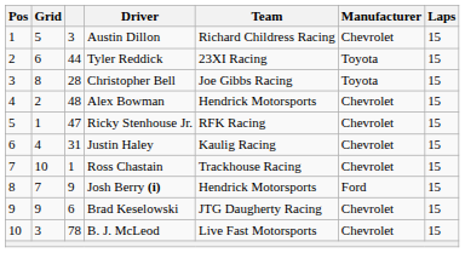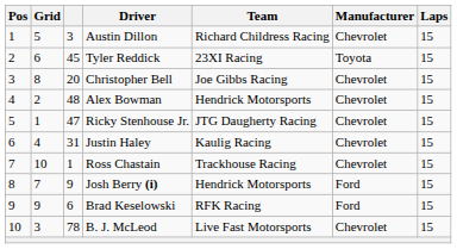Tyler Reddick | column 3: 44 -> 45
Christopher Bell | column 3: 28 -> 20
Christopher Bell | Manufacturer: Toyota -> Chevrolet
Ricky Stenhouse Jr. | Team: RFK Racing -> JTG Daugherty Racing
Brad Keselowski | Team: JTG Daugherty Racing -> RFK Racing
Brad Keselowski | Manufacturer: Chevrolet -> Ford
